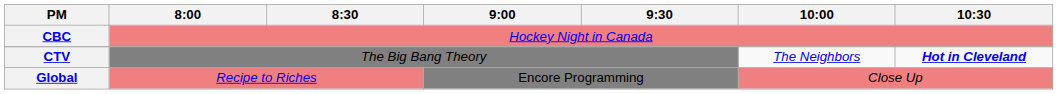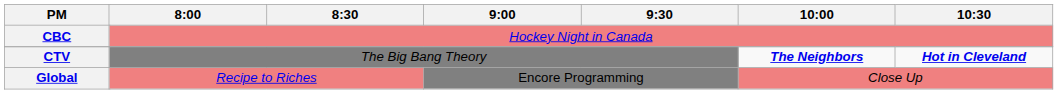CTV | 10:00: normal -> bold
